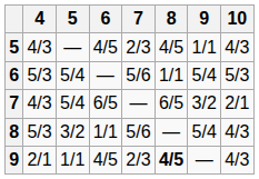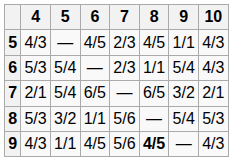row 3 | 7: 5/6 -> 2/3
row 3 | 10: 5/3 -> 4/3
row 4 | 4: 4/3 -> 2/1
row 5 | 10: 4/3 -> 5/3
row 6 | 4: 2/1 -> 4/3
row 6 | 7: 2/3 -> 5/6
